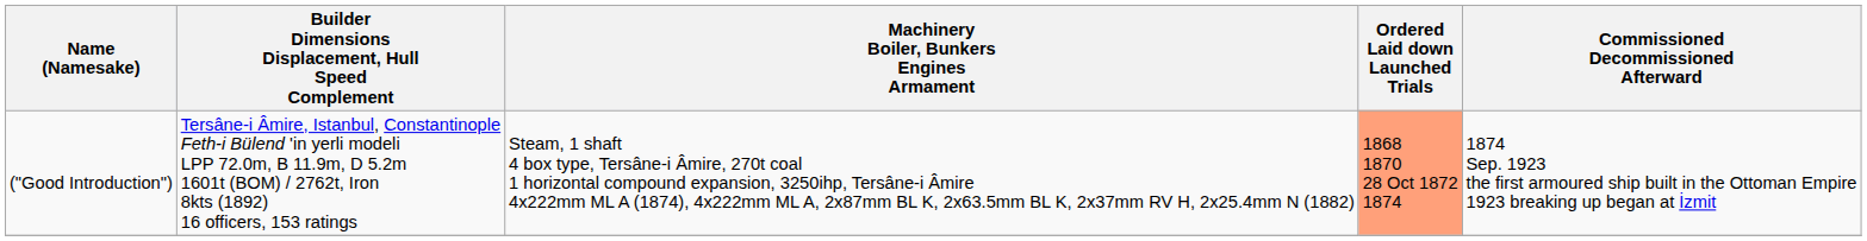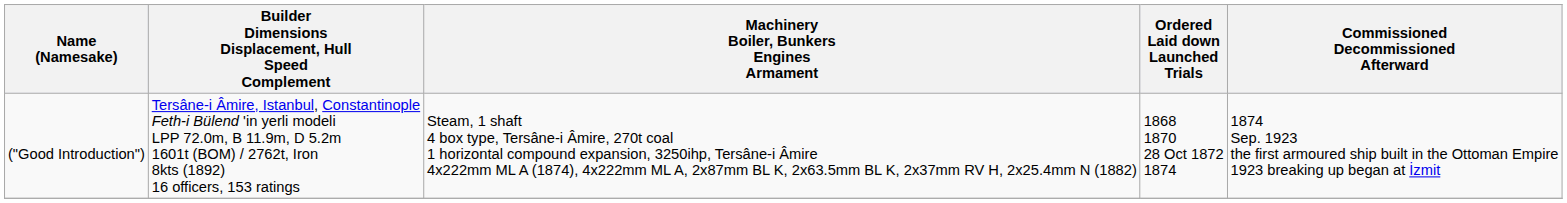("Good Introduction") | Ordered Laid down Launched Trials: lightsalmon background -> no background
